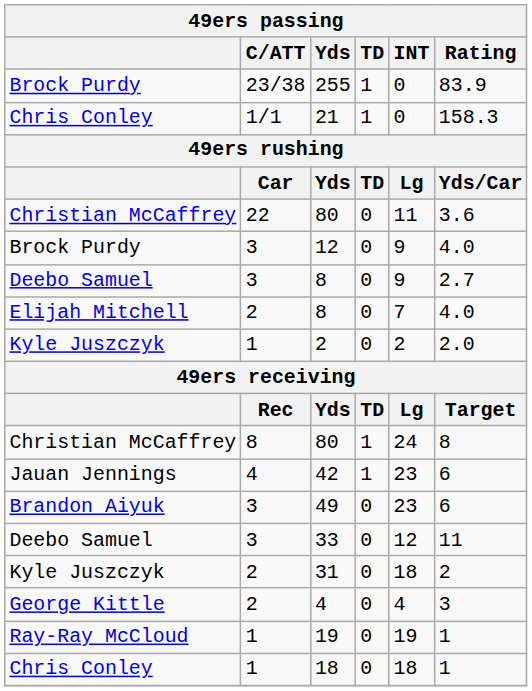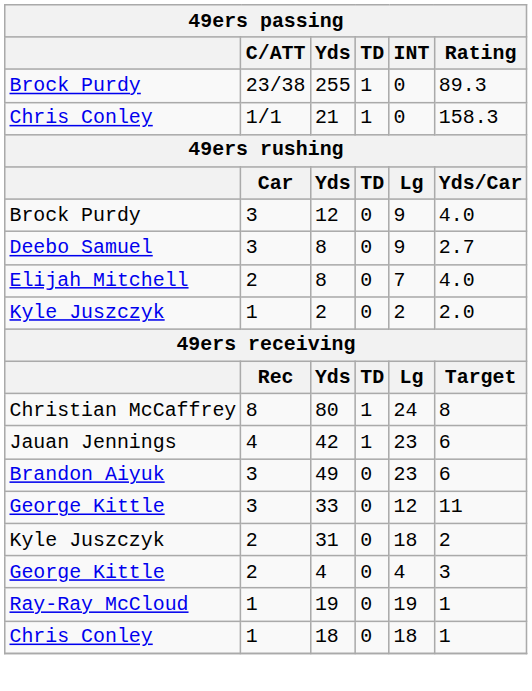255 | Rating: 83.9 -> 89.3
- row: Christian McCaffrey | 22 | 80 | 0 | 11 | 3.6
33 | column 1: Deebo Samuel -> George Kittle
